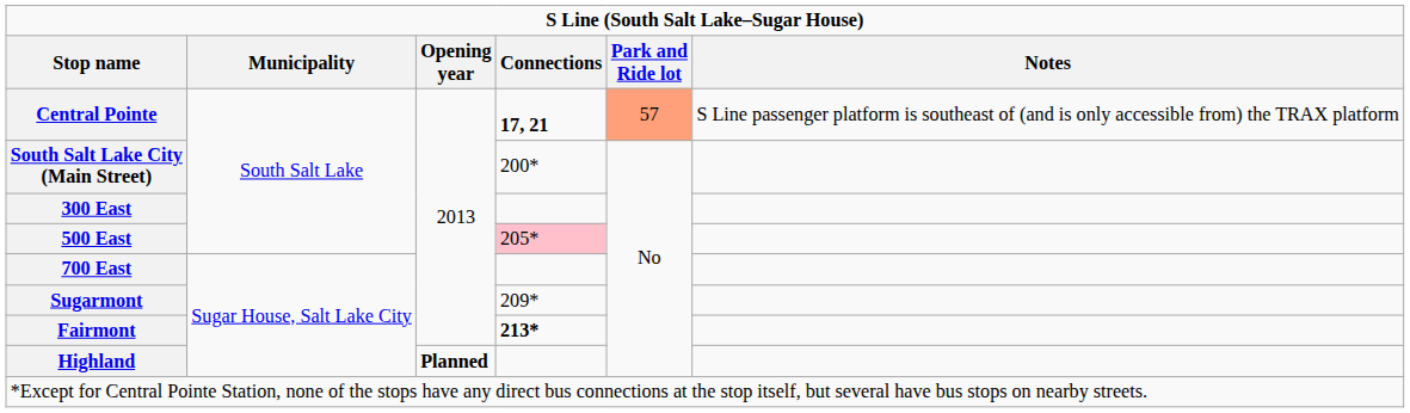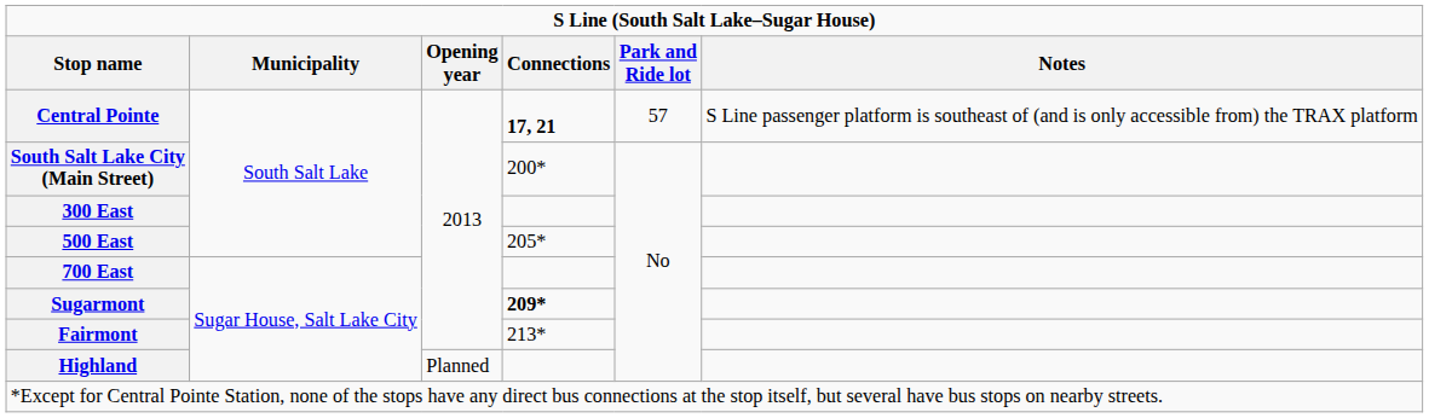Central Pointe | Park and Ride lot: lightsalmon background -> no background
500 East | Connections: pink background -> no background
Sugarmont | Connections: normal -> bold
Fairmont | Connections: bold -> normal
Highland | Opening year: bold -> normal
